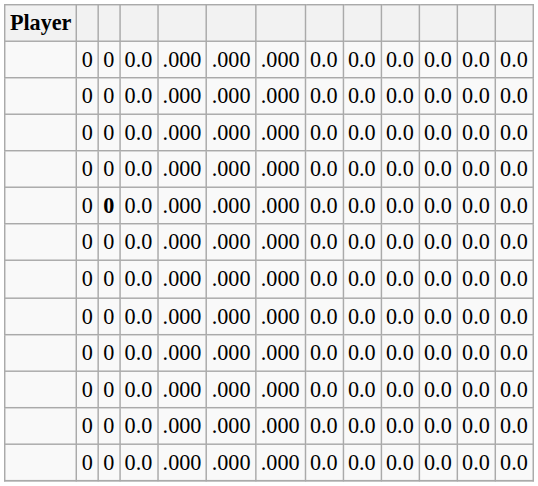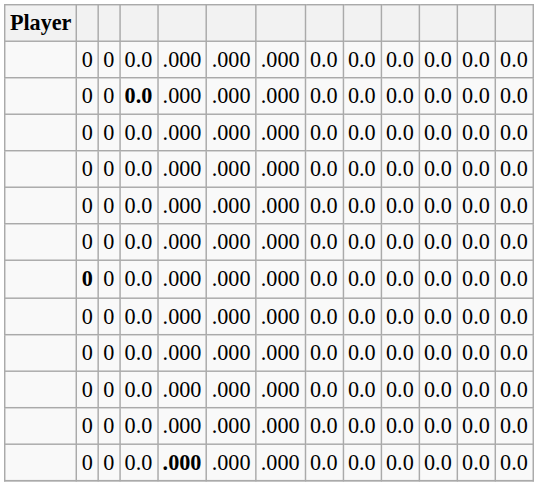row 3 | column 4: normal -> bold
row 6 | column 3: bold -> normal
row 8 | column 2: normal -> bold
row 13 | column 5: normal -> bold
